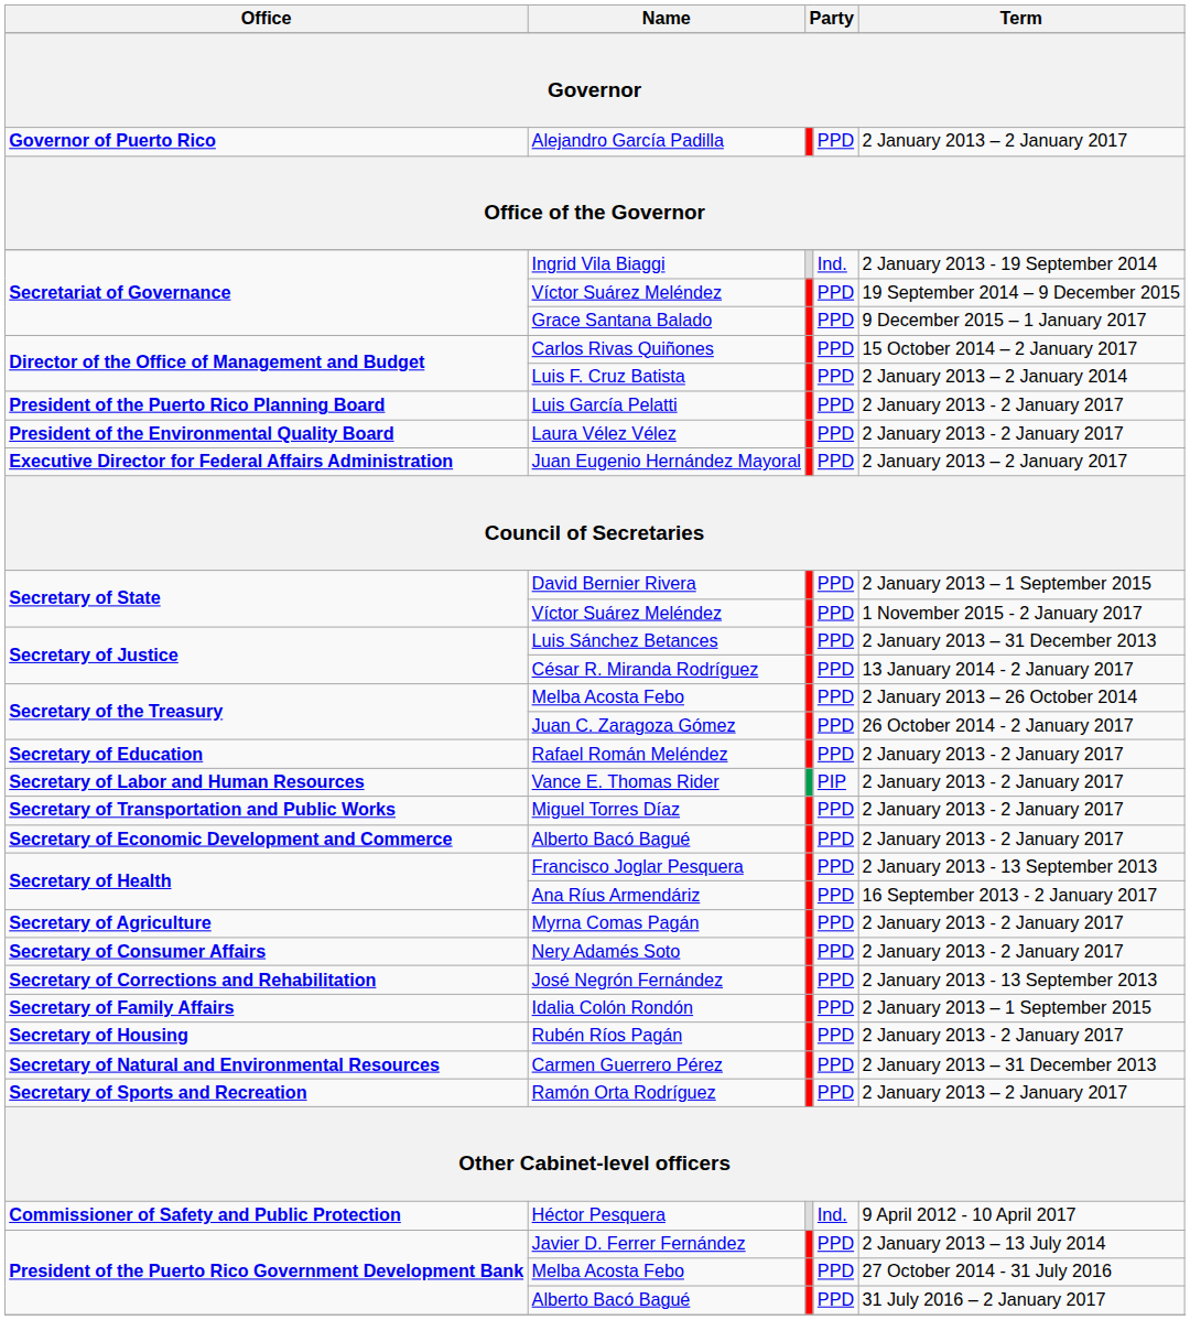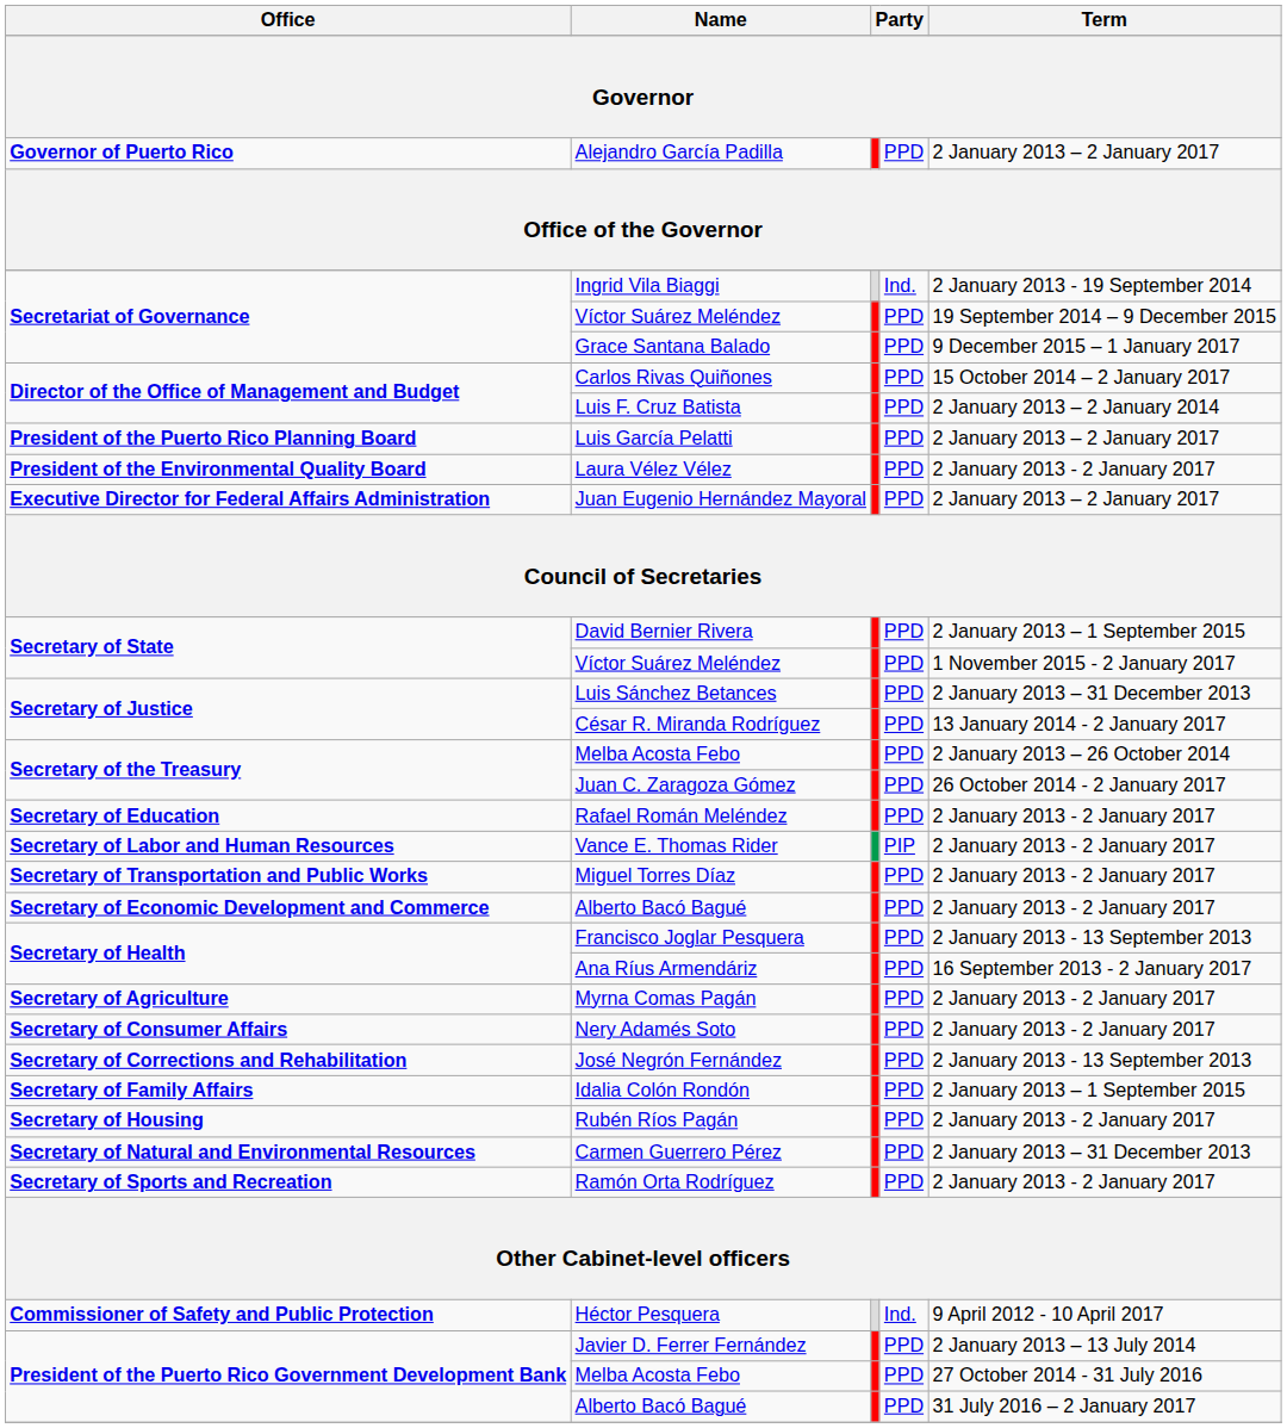Luis García Pelatti | Term: 2 January 2013 - 2 January 2017 -> 2 January 2013 – 2 January 2017
Ramón Orta Rodríguez | Term: 2 January 2013 – 2 January 2017 -> 2 January 2013 - 2 January 2017
